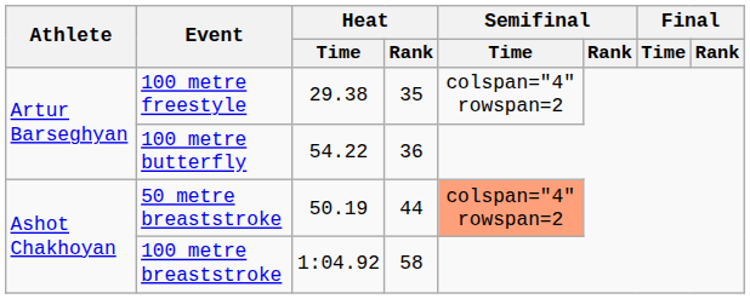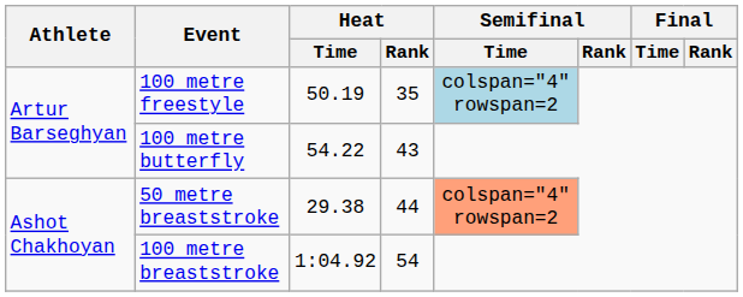100 metre freestyle | Heat / Time: 29.38 -> 50.19
100 metre freestyle | Semifinal / Time: no background -> lightblue background
100 metre butterfly | Heat / Rank: 36 -> 43
50 metre breaststroke | Heat / Time: 50.19 -> 29.38
100 metre breaststroke | Heat / Rank: 58 -> 54
